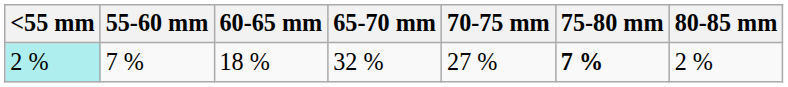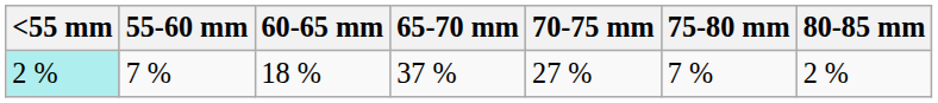row 2 | 65-70 mm: 32 % -> 37 %
row 2 | 75-80 mm: bold -> normal
